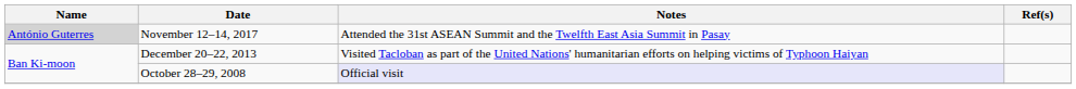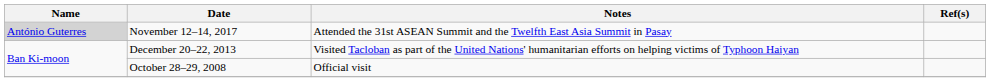October 28–29, 2008 | Notes: lavender background -> no background
